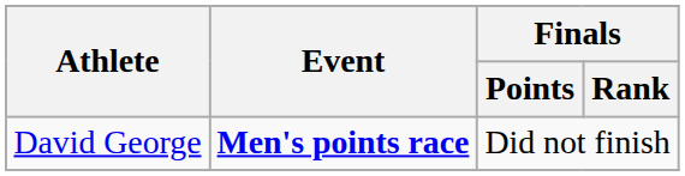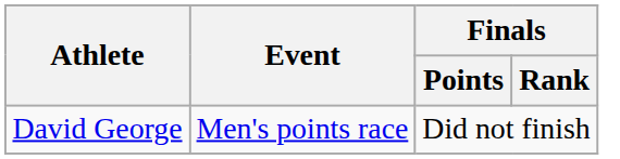David George | Event: bold -> normal
